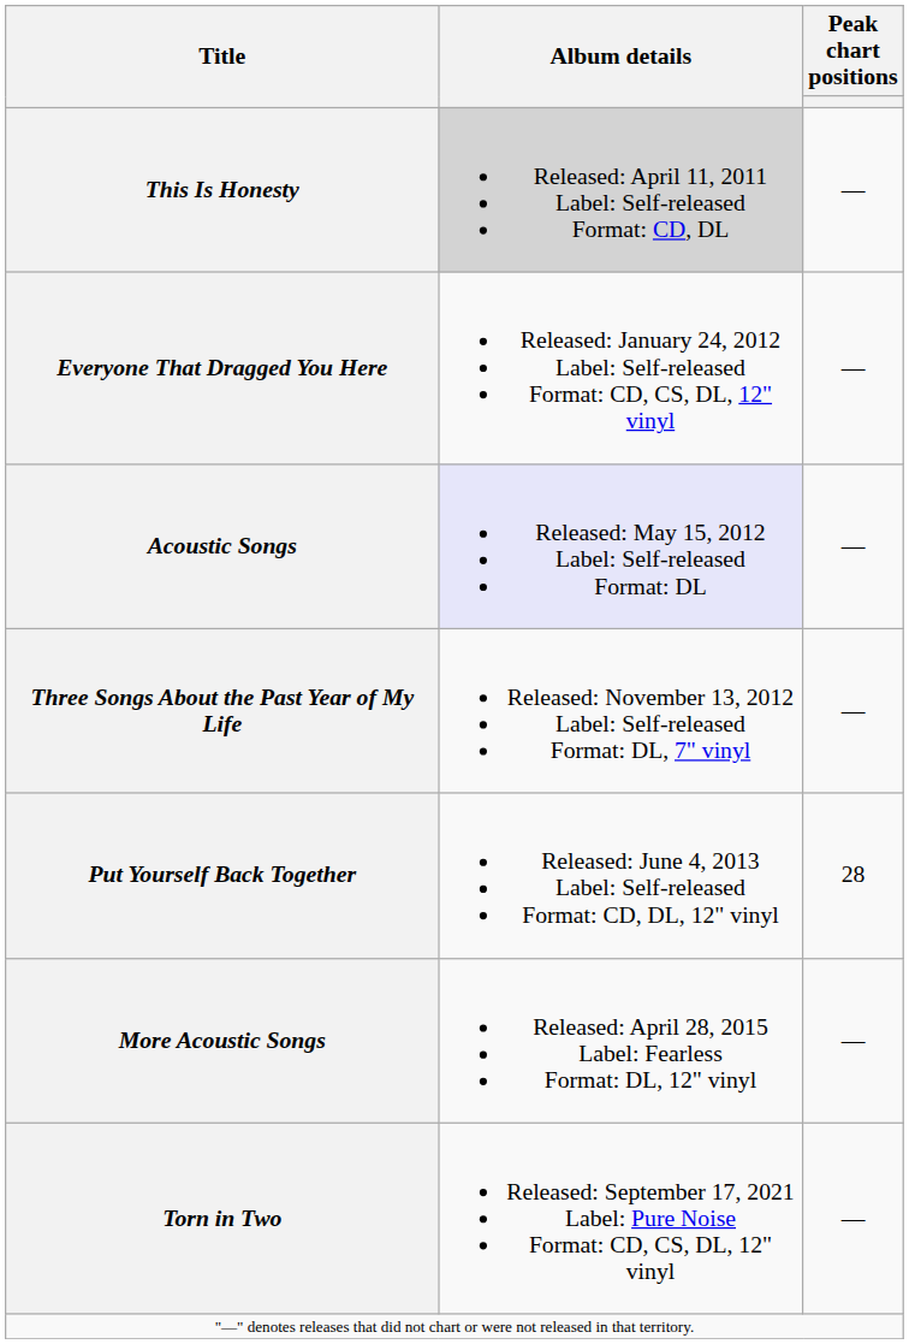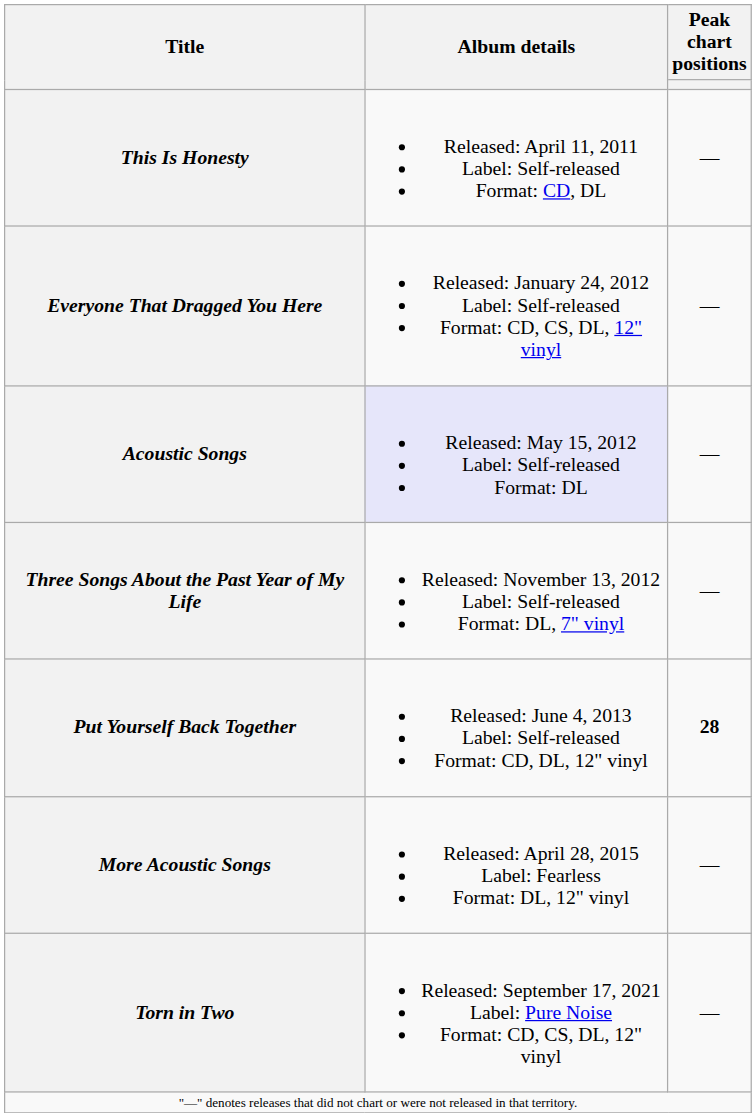This Is Honesty | Album details: lightgrey background -> no background
Put Yourself Back Together | Peak chart positions: normal -> bold
